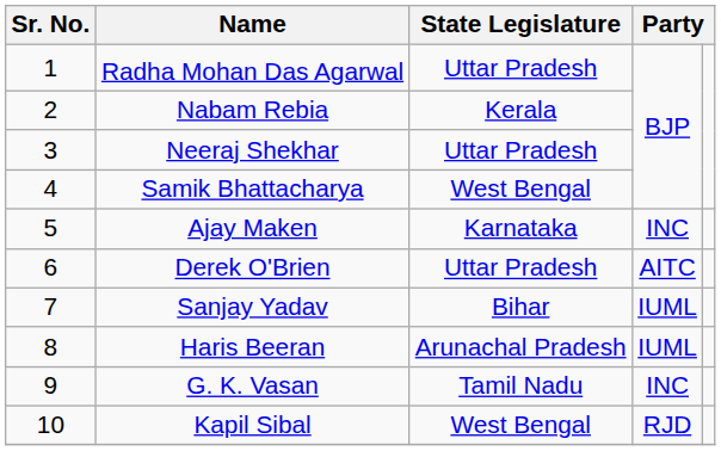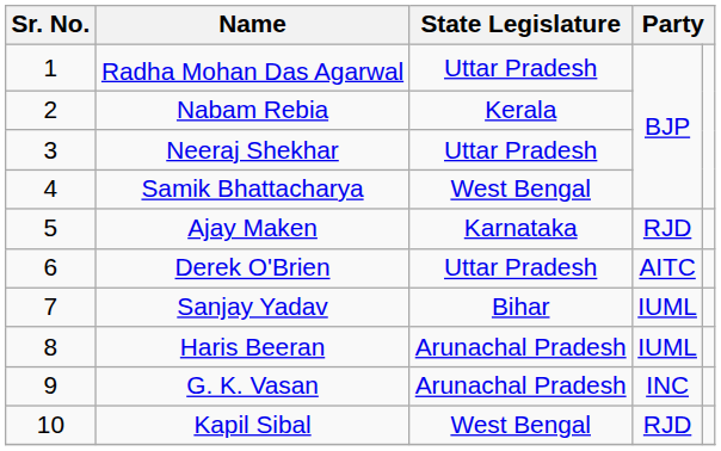Ajay Maken | column 4: INC -> RJD
G. K. Vasan | State Legislature: Tamil Nadu -> Arunachal Pradesh
